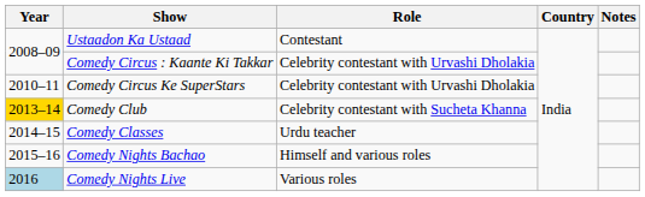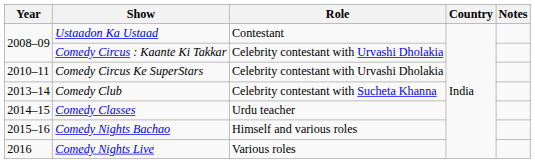Comedy Club | Year: gold background -> no background
Comedy Nights Live | Year: lightblue background -> no background
